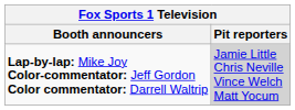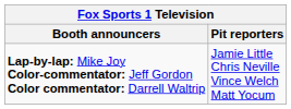row 3 | Pit reporters: lightgrey background -> no background
